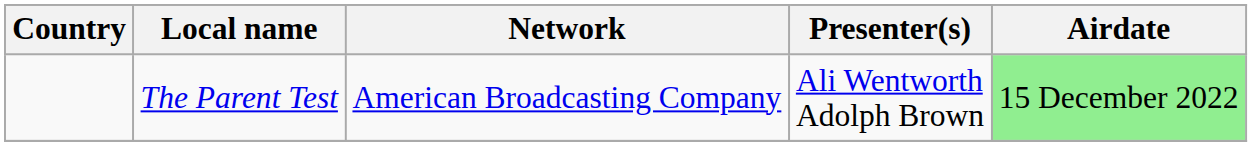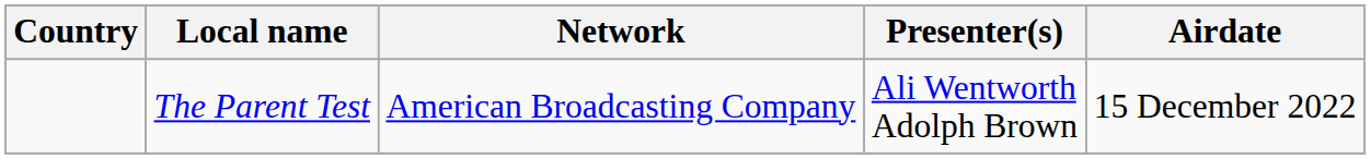The Parent Test | Airdate: lightgreen background -> no background
